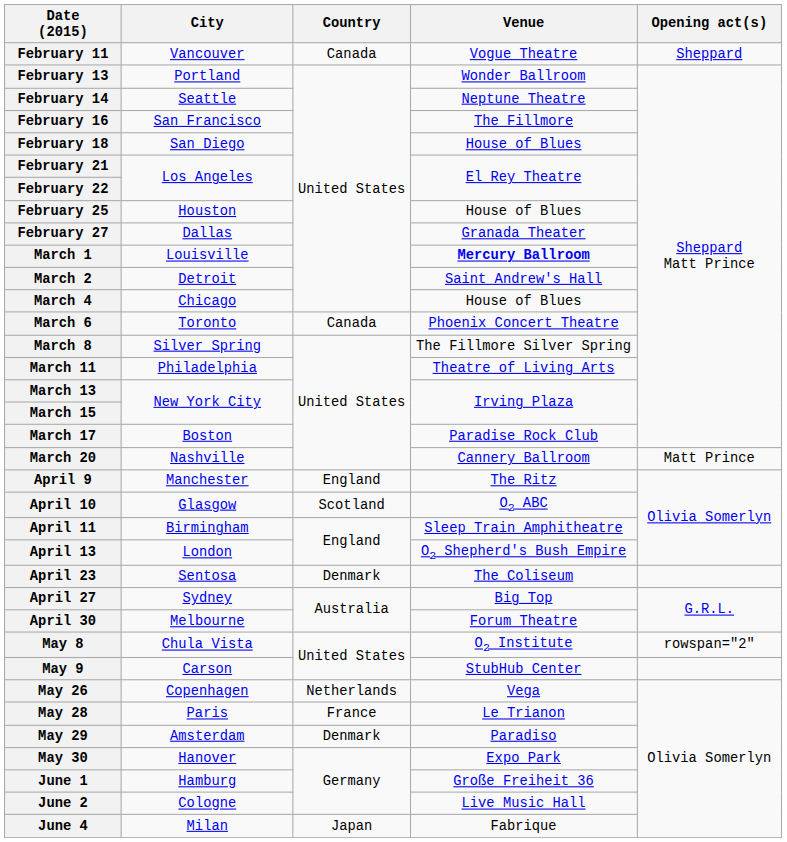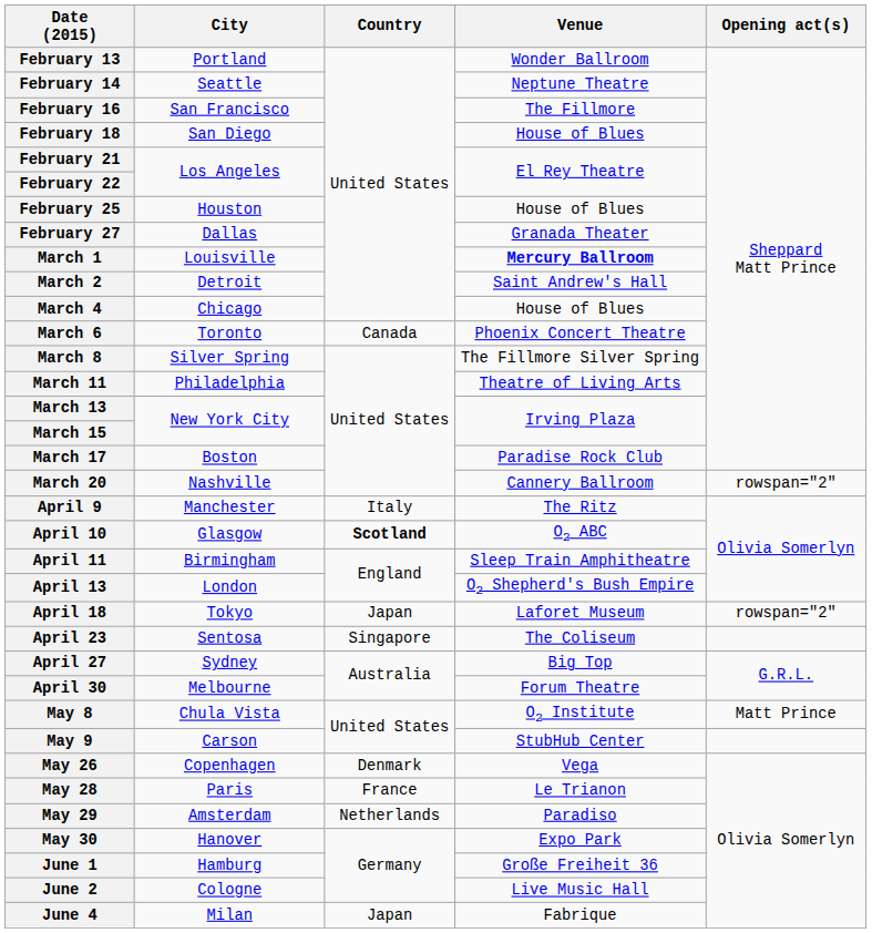- row: February 11 | Vancouver | Canada | Vogue Theatre | Sheppard
March 20 | Opening act(s): Matt Prince -> rowspan="2"
April 9 | Country: England -> Italy
April 10 | Country: normal -> bold
+ row: April 18 | Tokyo | Japan | Laforet Museum | rowspan="2"
April 23 | Country: Denmark -> Singapore
May 8 | Opening act(s): rowspan="2" -> Matt Prince
May 26 | Country: Netherlands -> Denmark
May 29 | Country: Denmark -> Netherlands
